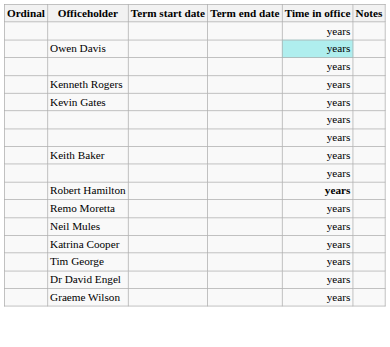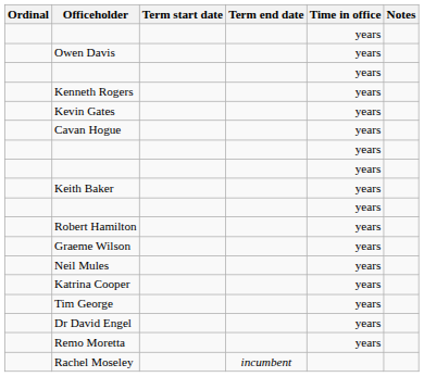Owen Davis | Time in office: paleturquoise background -> no background
+ row: Cavan Hogue | years
Robert Hamilton | Time in office: bold -> normal
rows swapped: Graeme Wilson <-> Remo Moretta
+ row: Rachel Moseley | incumbent
